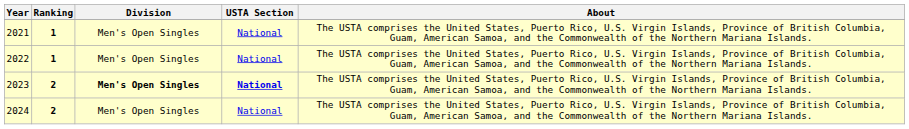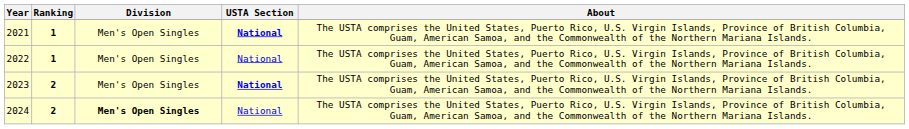2021 | USTA Section: normal -> bold
2023 | Division: bold -> normal
2024 | Division: normal -> bold
